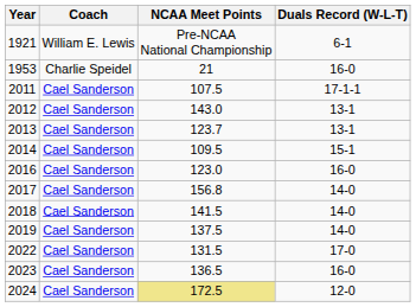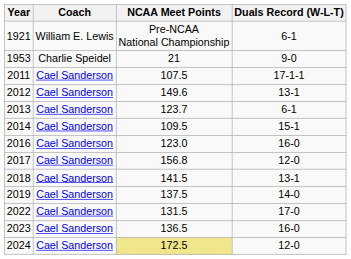1953 | Duals Record (W-L-T): 16-0 -> 9-0
2012 | NCAA Meet Points: 143.0 -> 149.6
2013 | Duals Record (W-L-T): 13-1 -> 6-1
2017 | Duals Record (W-L-T): 14-0 -> 12-0
2018 | Duals Record (W-L-T): 14-0 -> 13-1
